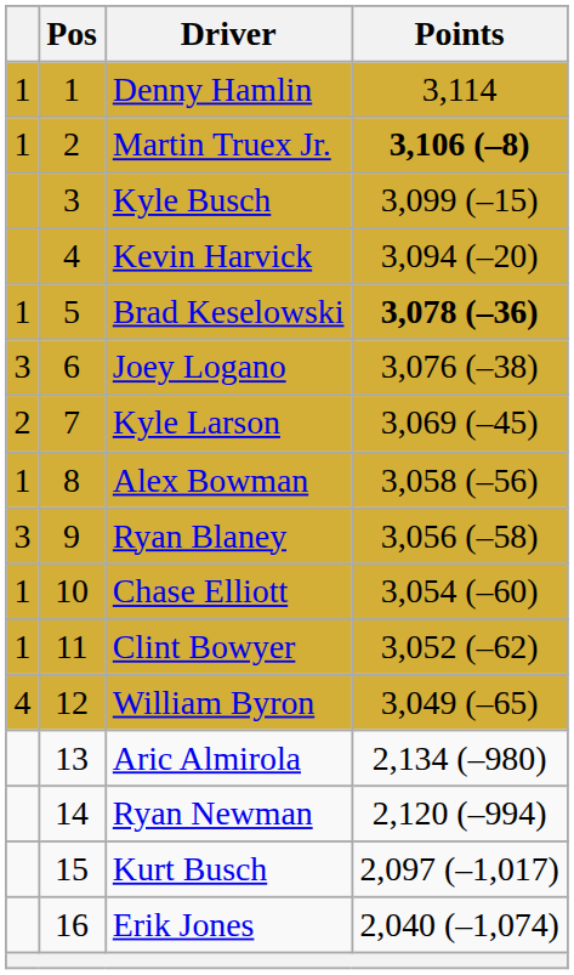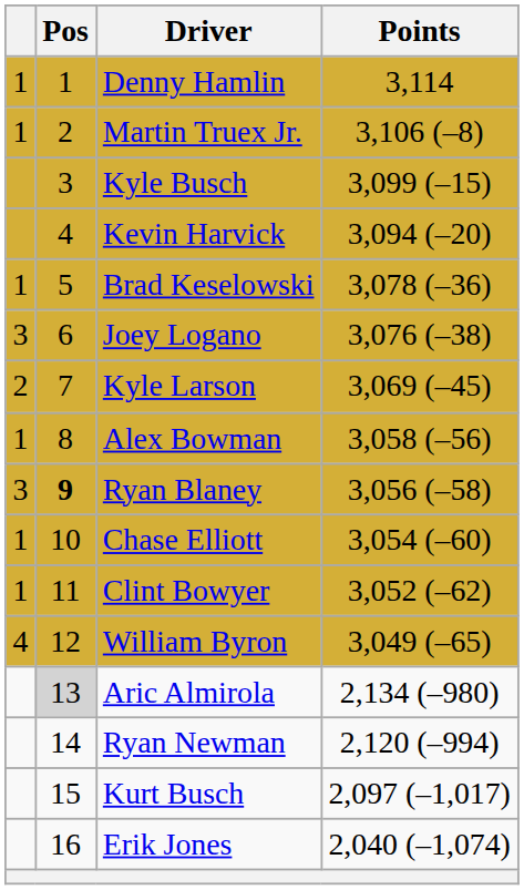Martin Truex Jr. | Points: bold -> normal
Brad Keselowski | Points: bold -> normal
Ryan Blaney | Pos: normal -> bold
Aric Almirola | Pos: no background -> lightgrey background
